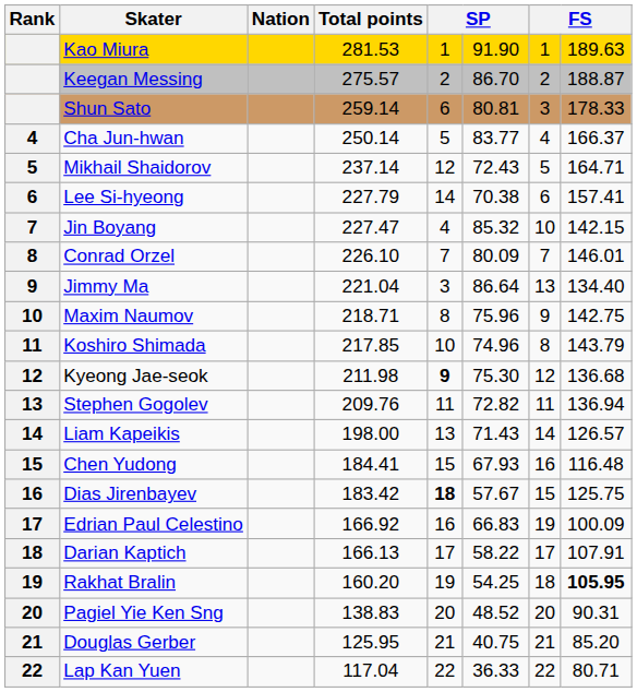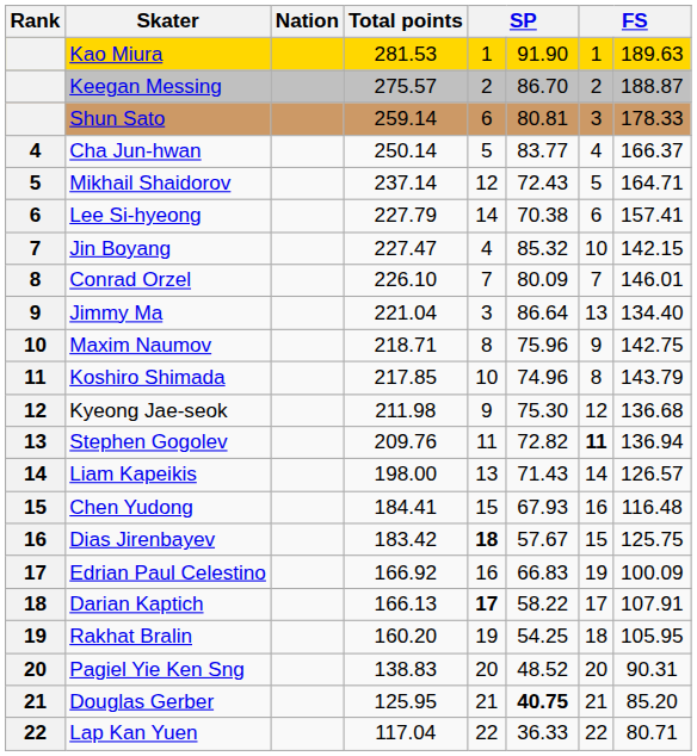Kyeong Jae-seok | column 5: bold -> normal
Stephen Gogolev | column 7: normal -> bold
Darian Kaptich | column 5: normal -> bold
Rakhat Bralin | column 8: bold -> normal
Douglas Gerber | column 6: normal -> bold
